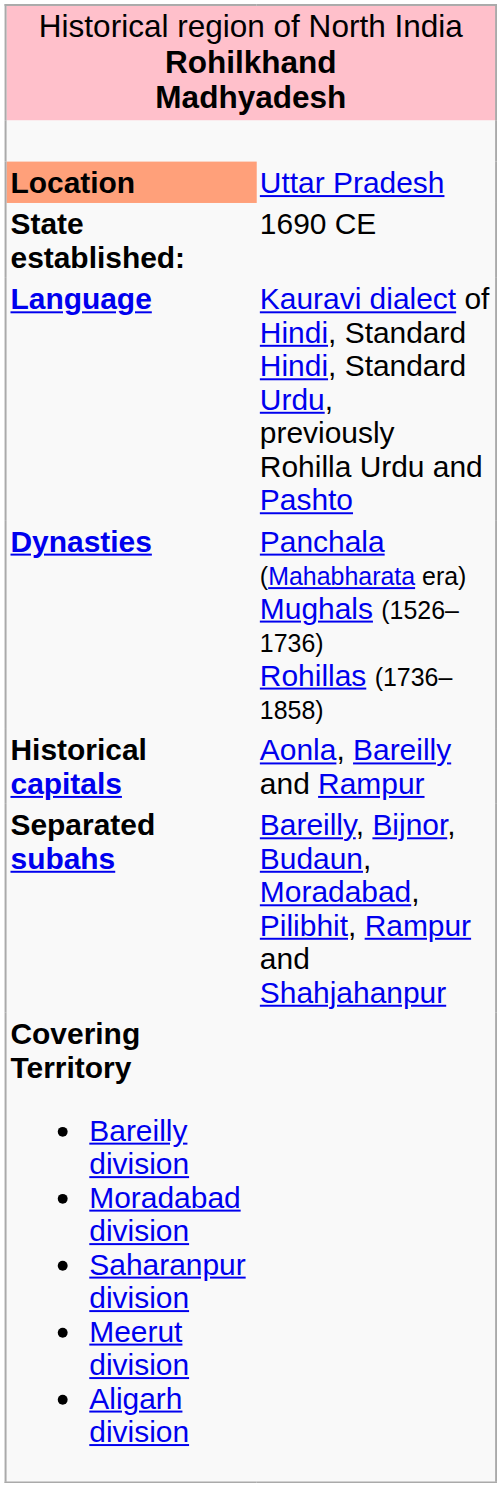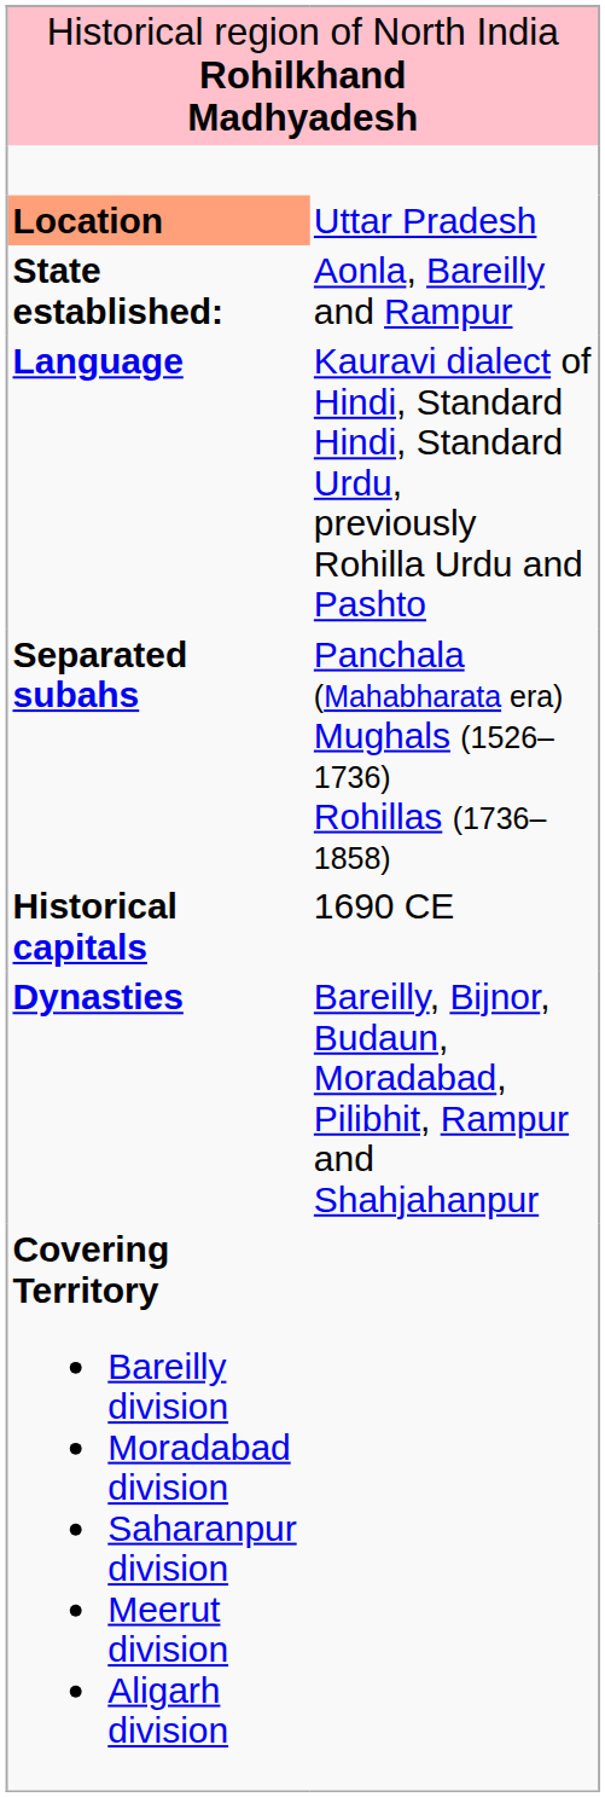row 3 | column 2: 1690 CE -> Aonla, Bareilly and Rampur
row 5 | column 1: Dynasties -> Separated subahs
row 6 | column 2: Aonla, Bareilly and Rampur -> 1690 CE
row 7 | column 1: Separated subahs -> Dynasties
